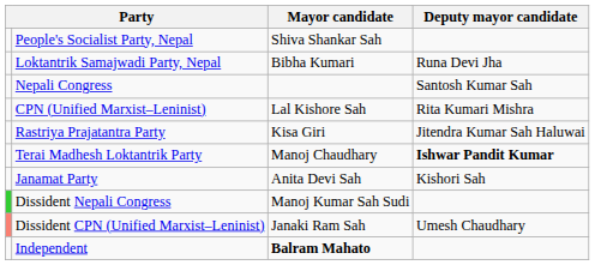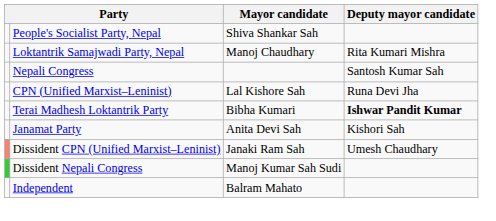Loktantrik Samajwadi Party, Nepal | Mayor candidate: Bibha Kumari -> Manoj Chaudhary
Loktantrik Samajwadi Party, Nepal | Deputy mayor candidate: Runa Devi Jha -> Rita Kumari Mishra
CPN (Unified Marxist–Leninist) | Deputy mayor candidate: Rita Kumari Mishra -> Runa Devi Jha
- row: Rastriya Prajatantra Party | Kisa Giri | Jitendra Kumar Sah Haluwai
Terai Madhesh Loktantrik Party | Mayor candidate: Manoj Chaudhary -> Bibha Kumari
rows swapped: Dissident Nepali Congress <-> Dissident CPN (Unified Marxist–Leninist)
Independent | Mayor candidate: bold -> normal
